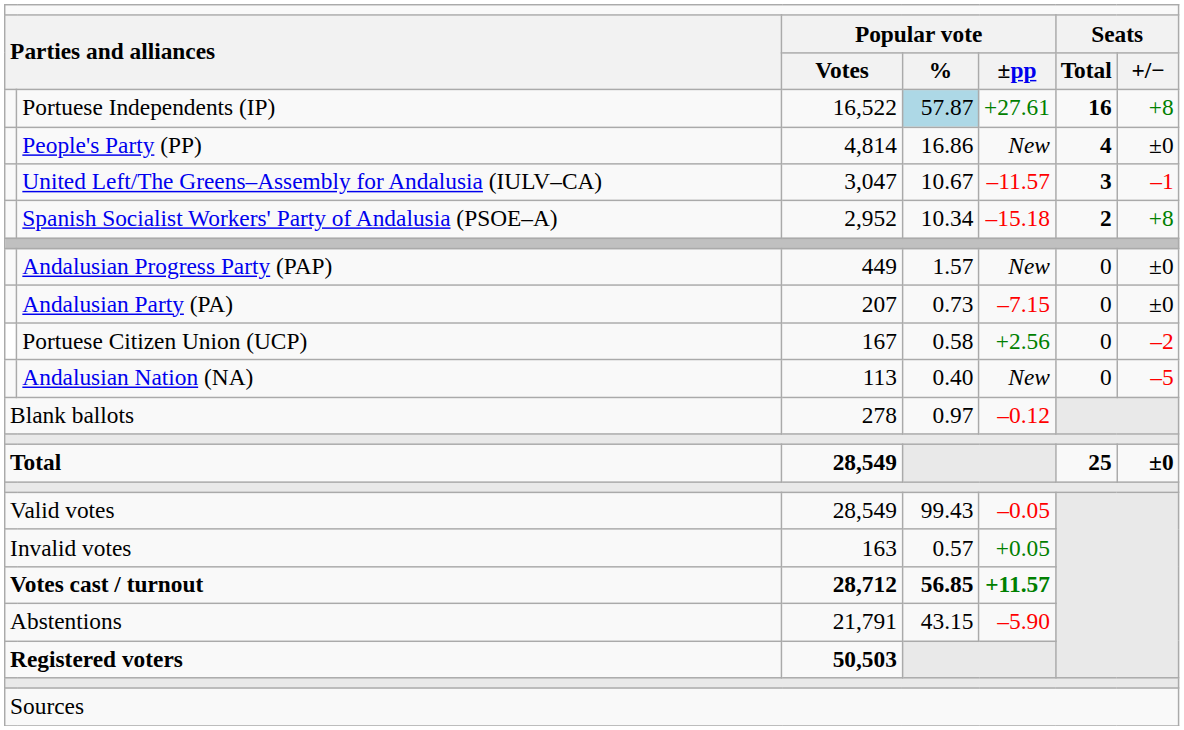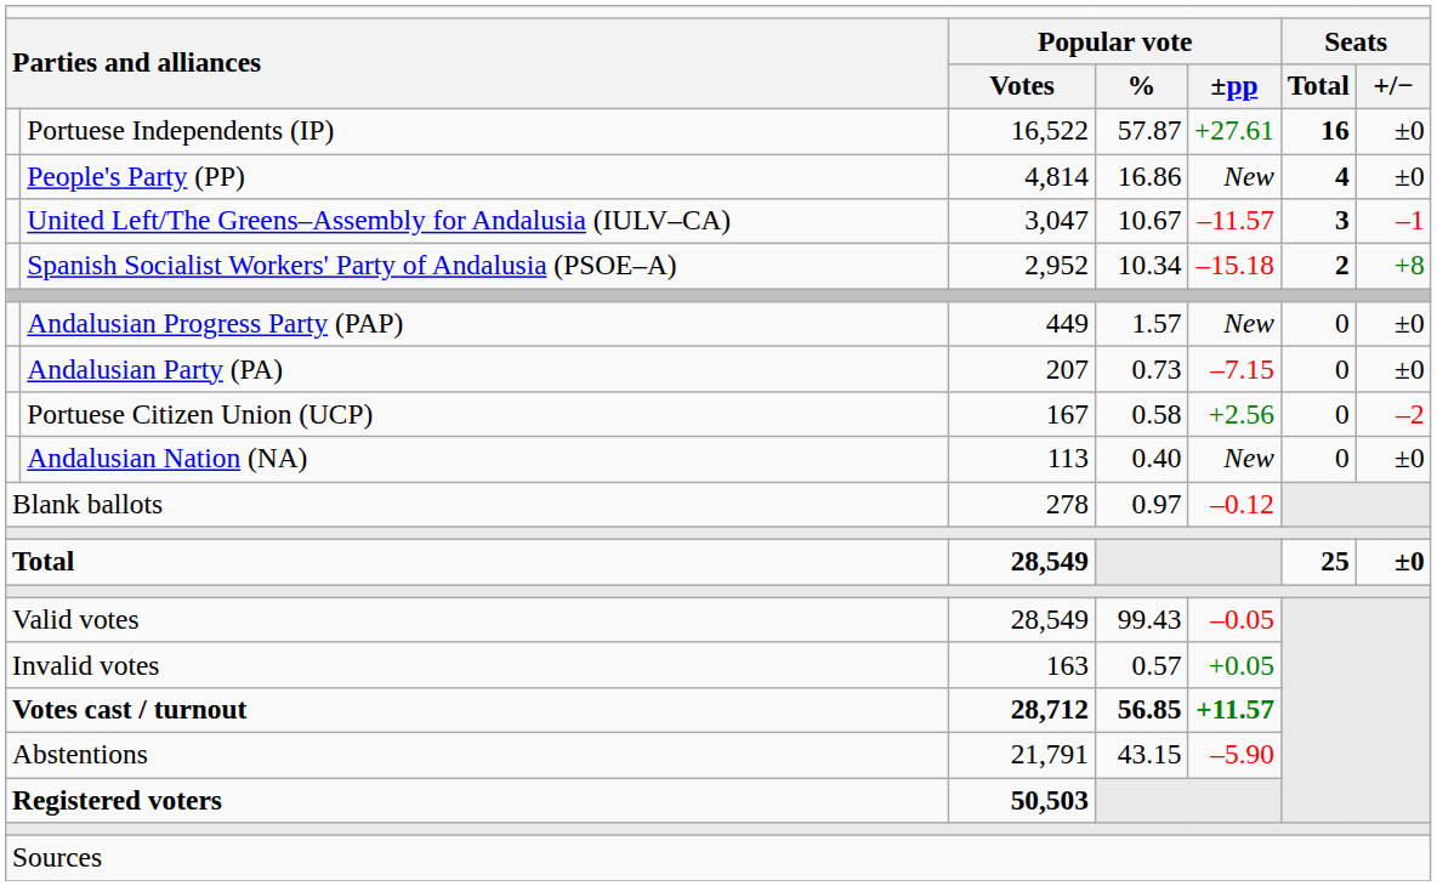Portuese Independents (IP) | column 4: lightblue background -> no background
Portuese Independents (IP) | column 7: +8 -> ±0
Andalusian Nation (NA) | column 7: –5 -> ±0
